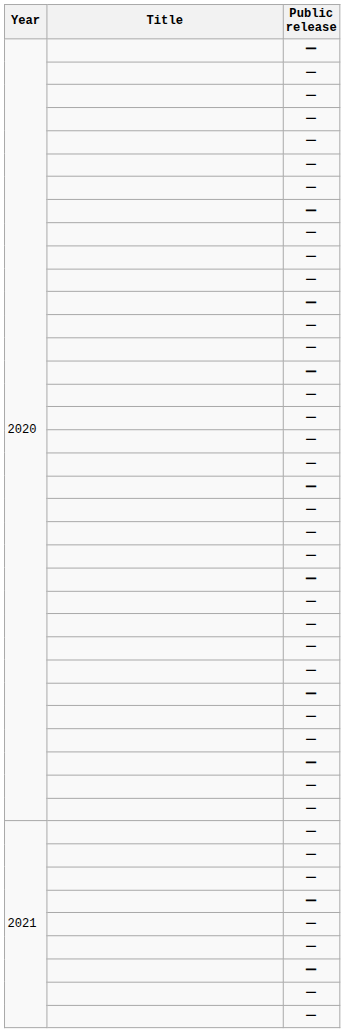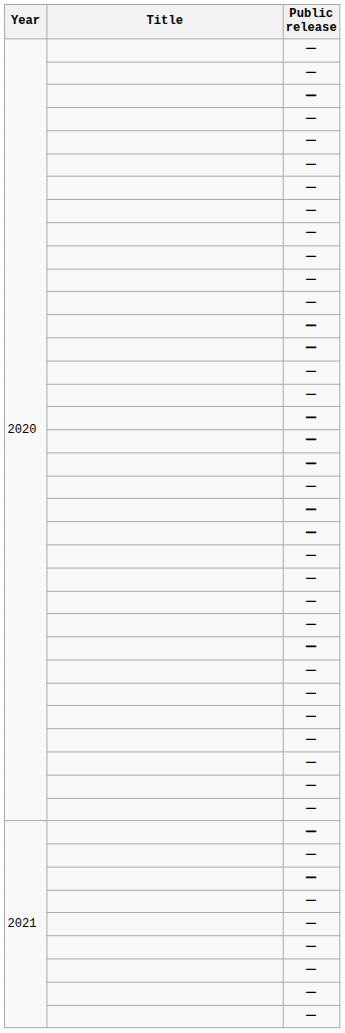row 2 | Public release: bold -> normal
row 4 | Public release: normal -> bold
row 9 | Public release: bold -> normal
row 13 | Public release: bold -> normal
row 14 | Public release: normal -> bold
row 15 | Public release: normal -> bold
row 16 | Public release: bold -> normal
row 18 | Public release: normal -> bold
row 19 | Public release: normal -> bold
row 20 | Public release: normal -> bold
row 21 | Public release: bold -> normal
row 22 | Public release: normal -> bold
row 23 | Public release: normal -> bold
row 25 | Public release: bold -> normal
row 28 | Public release: normal -> bold
row 30 | Public release: bold -> normal
row 33 | Public release: bold -> normal
row 36 | Public release: normal -> bold
row 38 | Public release: normal -> bold
row 39 | Public release: bold -> normal
row 42 | Public release: bold -> normal
